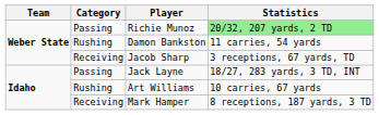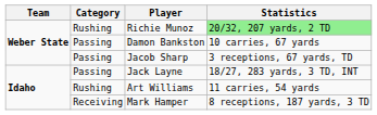Richie Munoz | Category: Passing -> Rushing
Damon Bankston | Category: Rushing -> Passing
Damon Bankston | Statistics: 11 carries, 54 yards -> 10 carries, 67 yards
Jacob Sharp | Category: Receiving -> Passing
Art Williams | Statistics: 10 carries, 67 yards -> 11 carries, 54 yards
